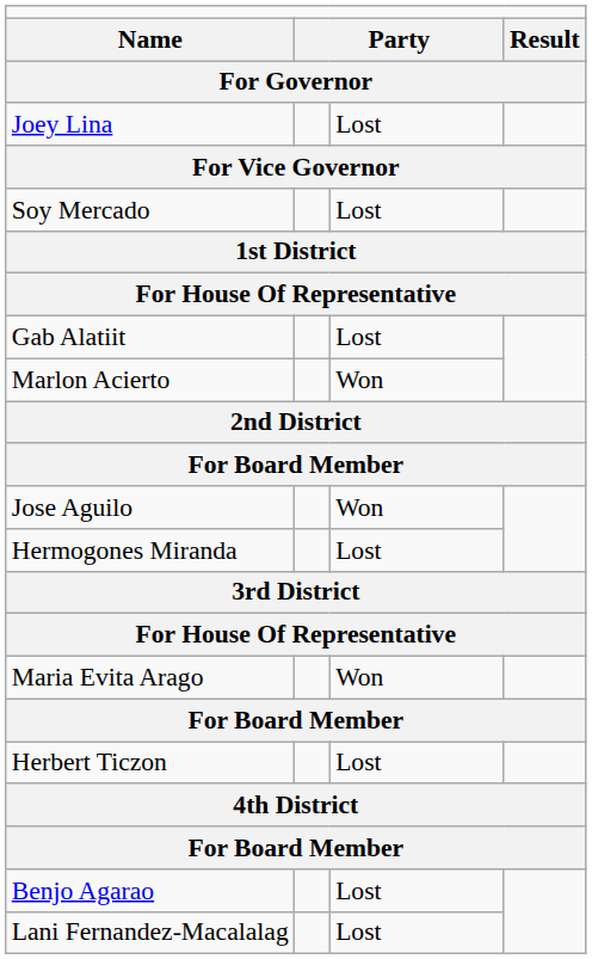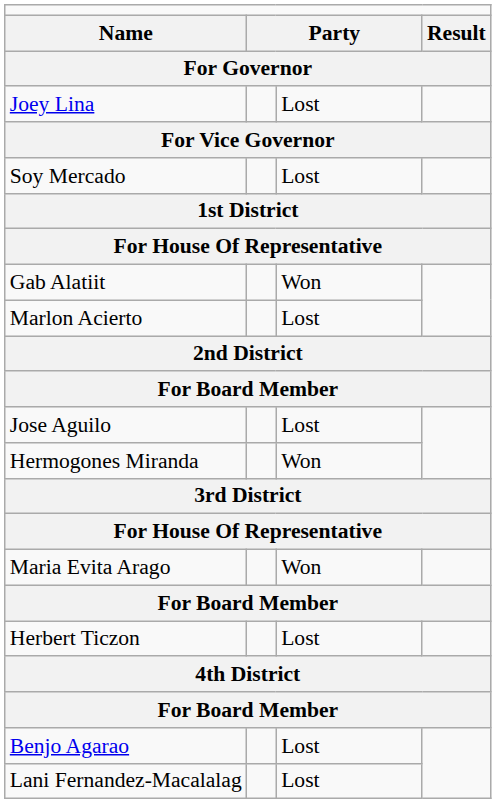Gab Alatiit | column 3: Lost -> Won
Marlon Acierto | column 3: Won -> Lost
Jose Aguilo | column 3: Won -> Lost
Hermogones Miranda | column 3: Lost -> Won
